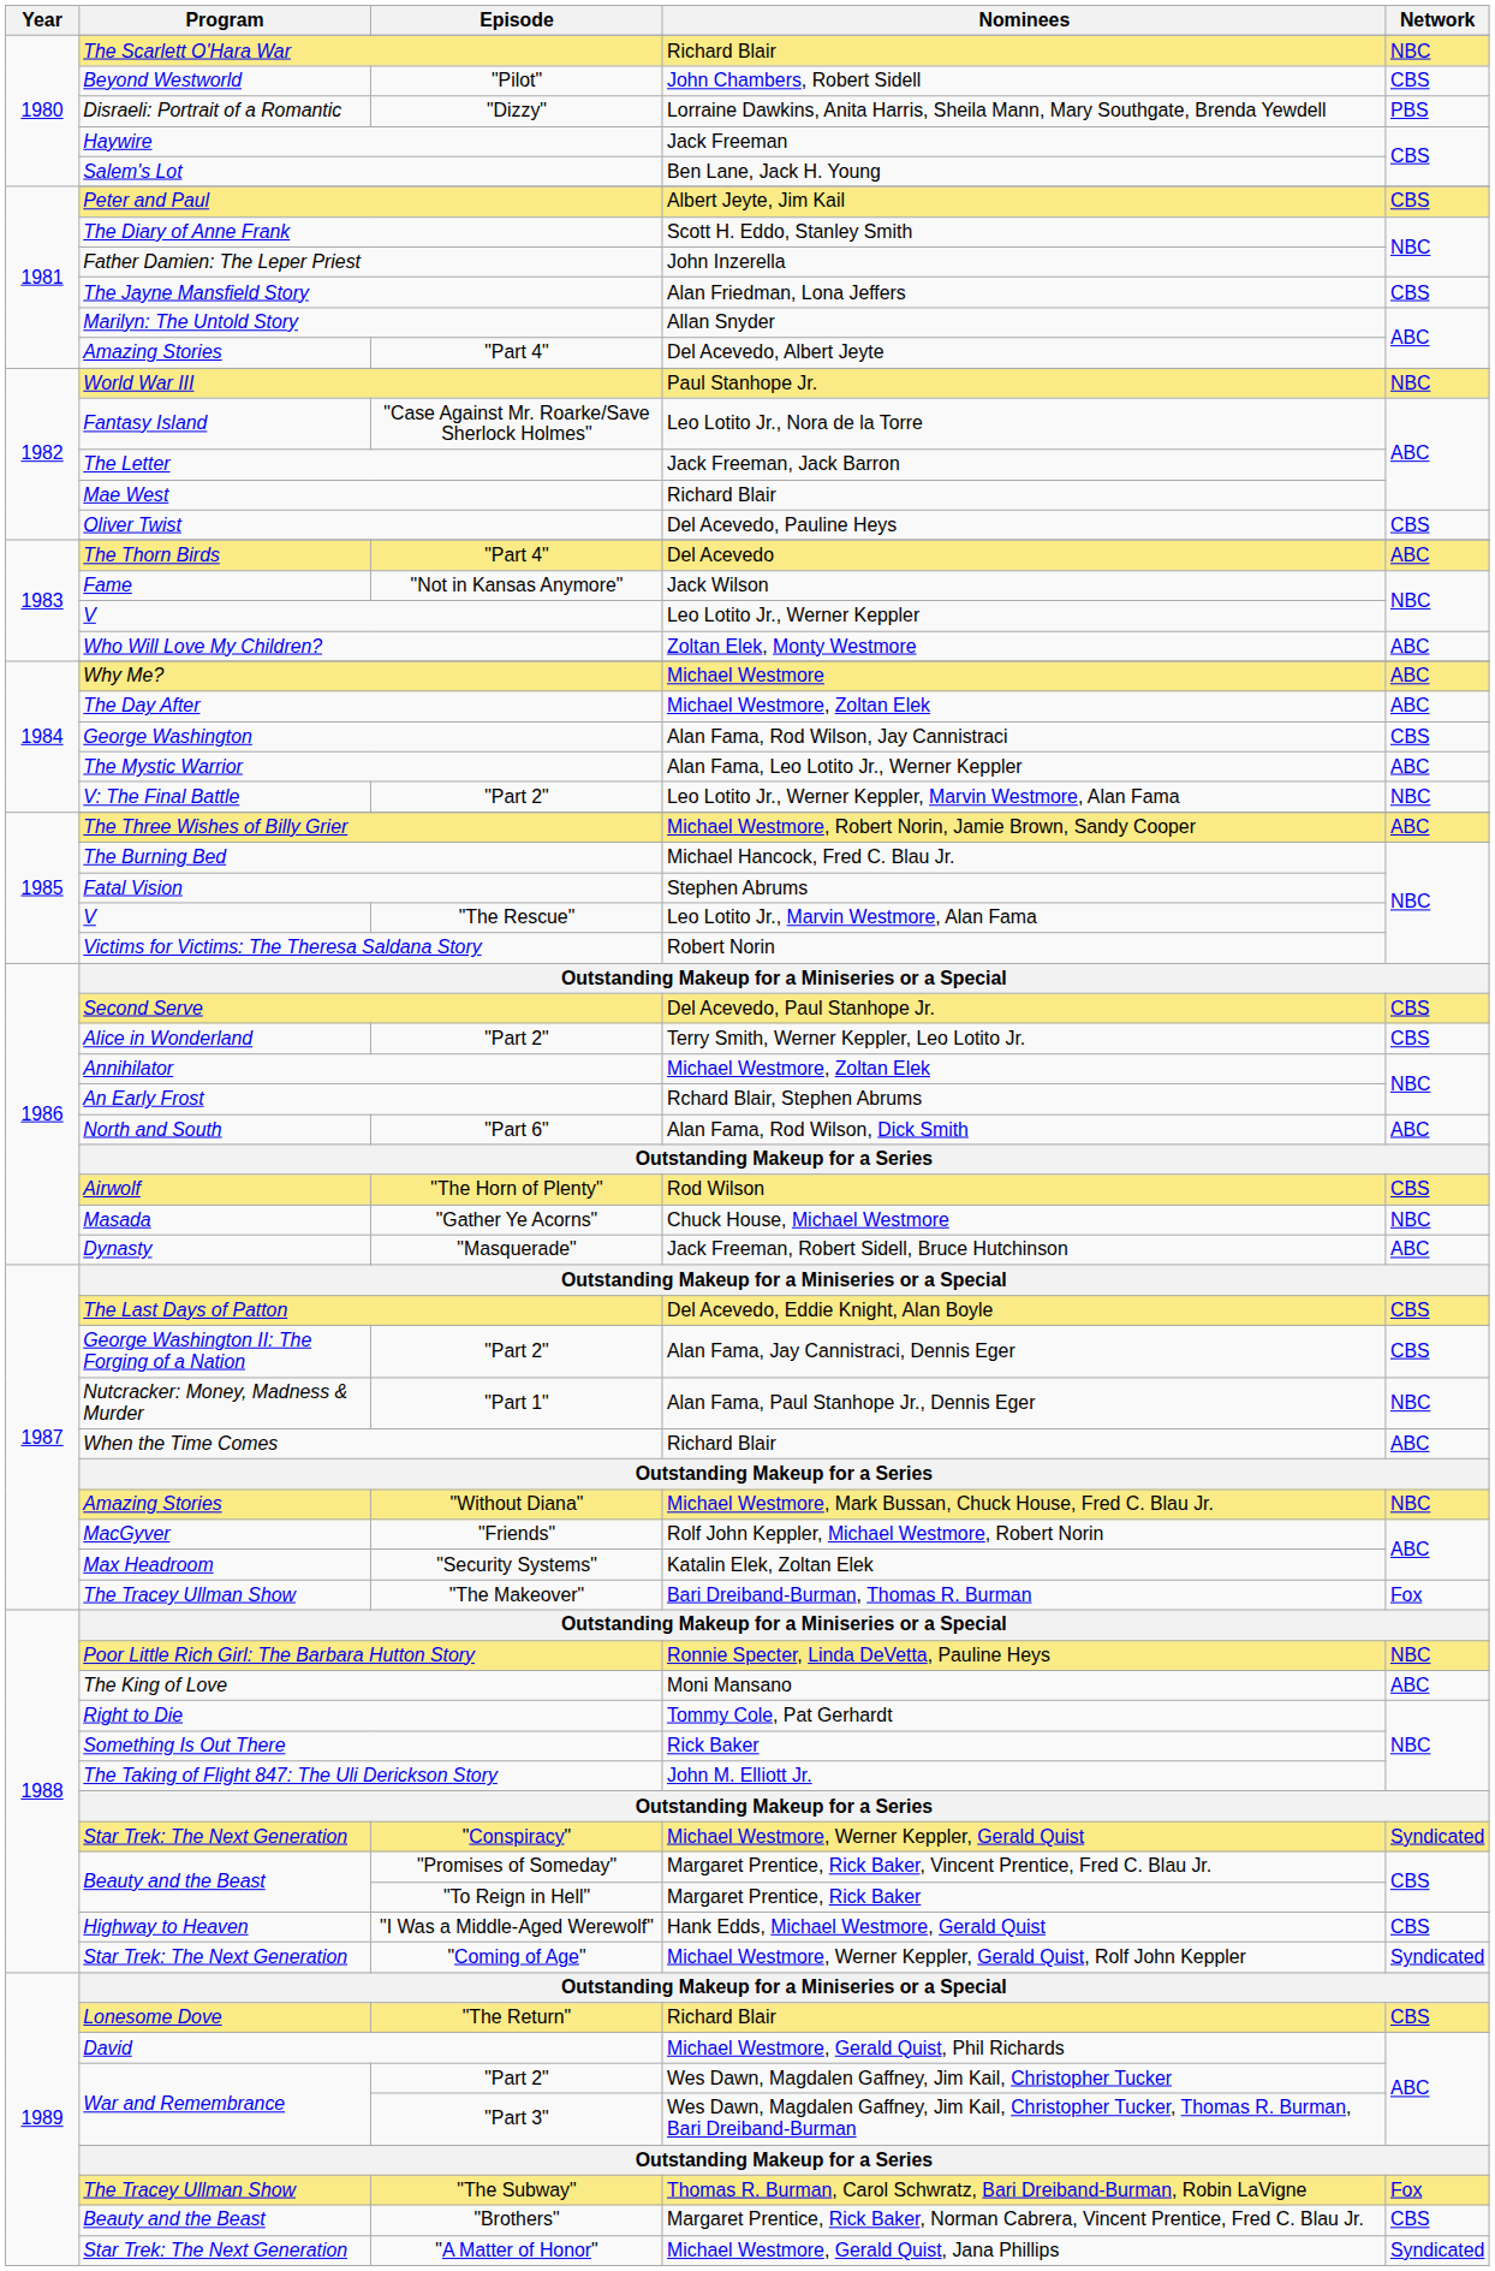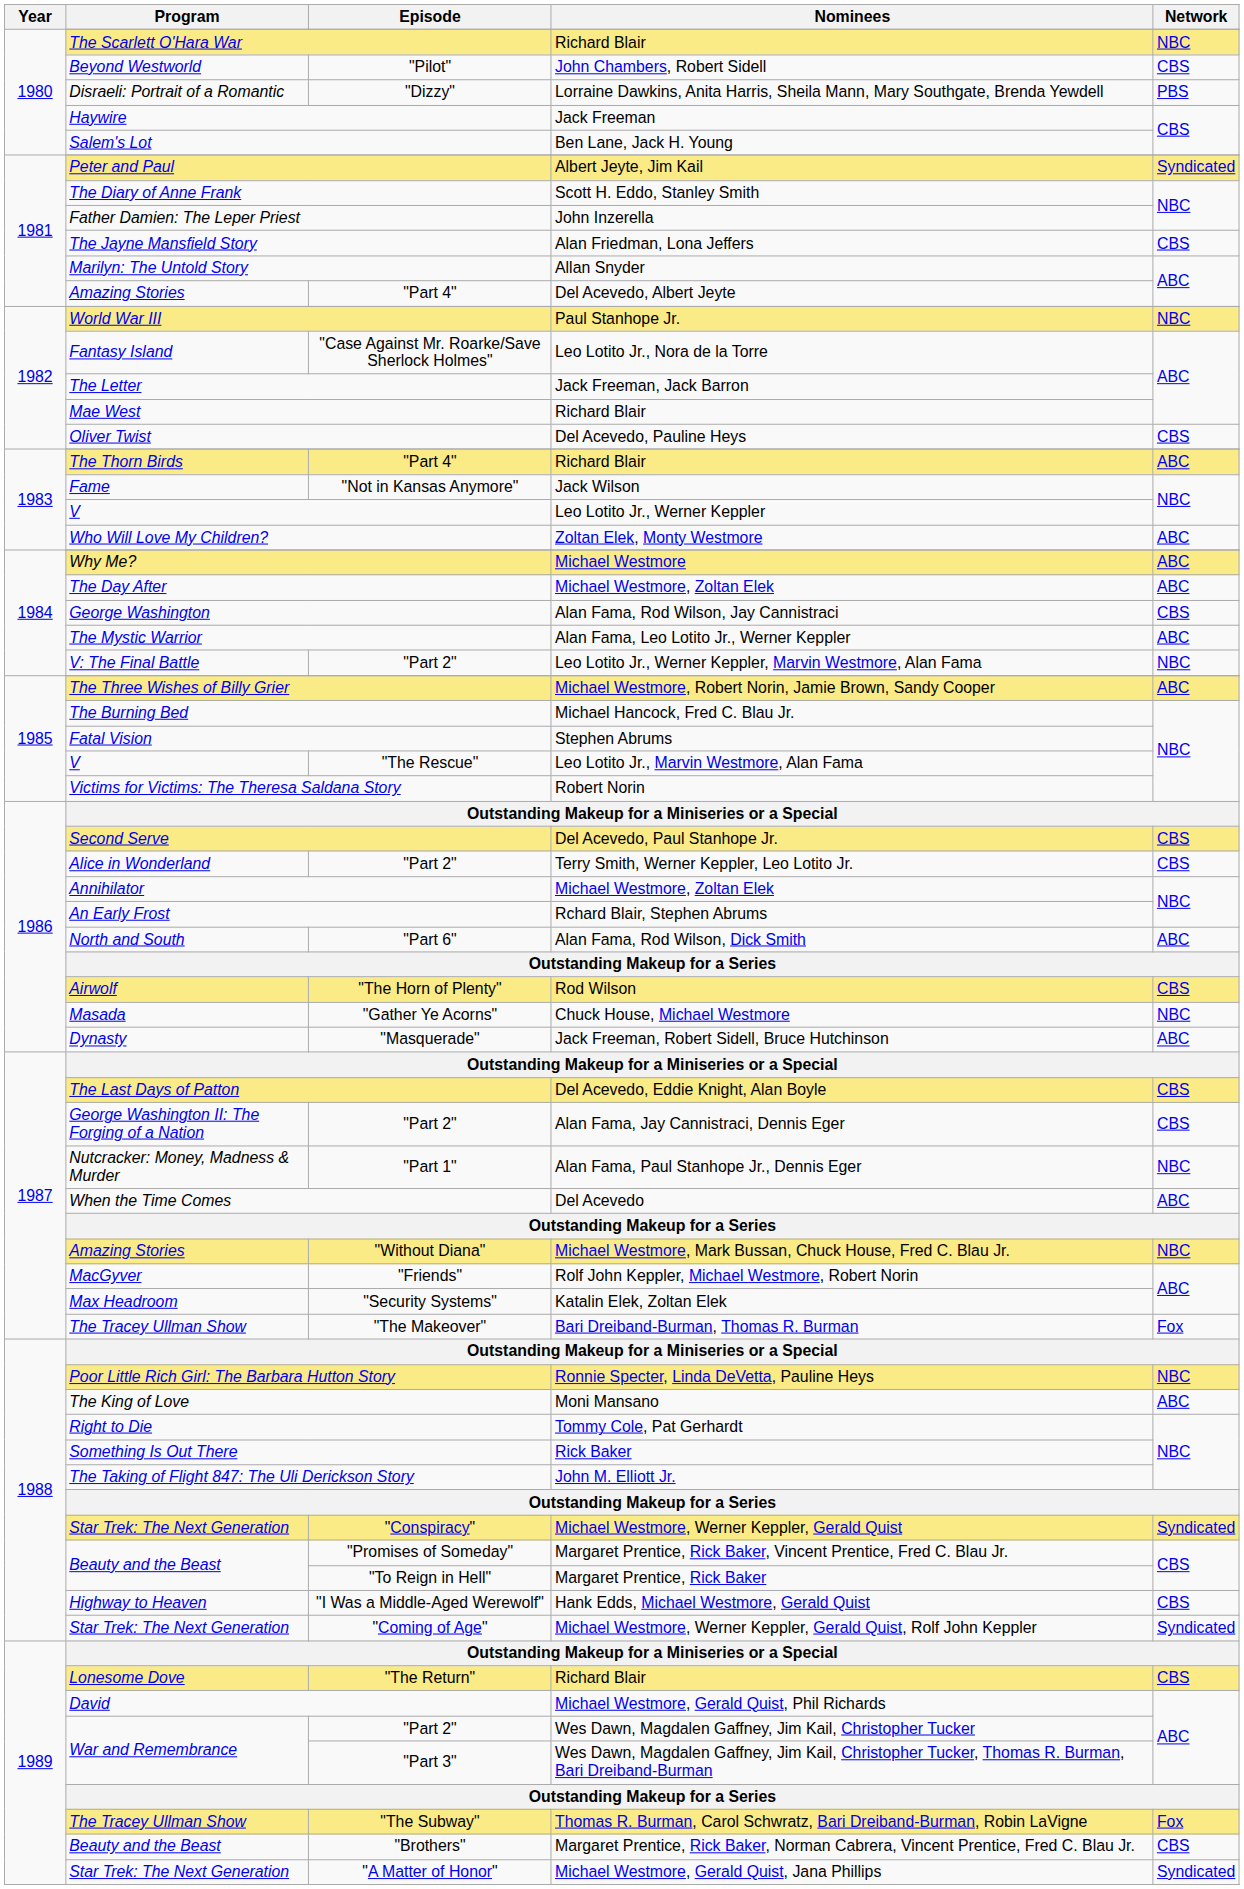Peter and Paul | Network: CBS -> Syndicated
1983 / "Part 4" | Nominees: Del Acevedo -> Richard Blair
When the Time Comes | Nominees: Richard Blair -> Del Acevedo
